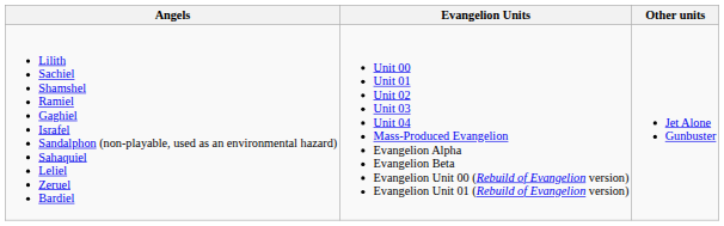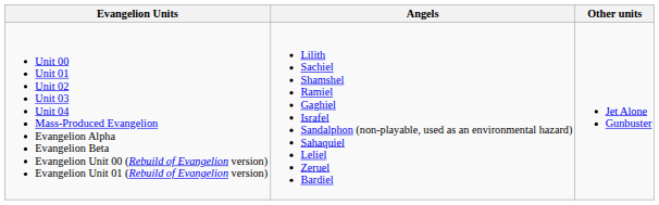columns swapped: Evangelion Units <-> Angels
